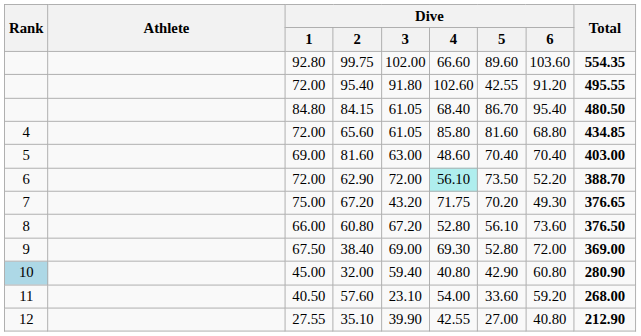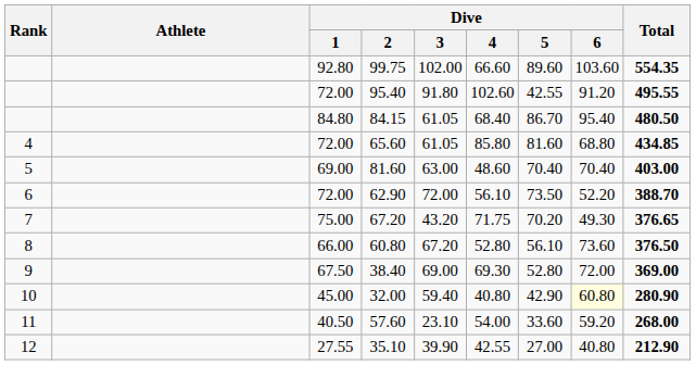62.90 | Dive / 4: paleturquoise background -> no background
32.00 | Rank: lightblue background -> no background
32.00 | Dive / 6: no background -> lightyellow background
